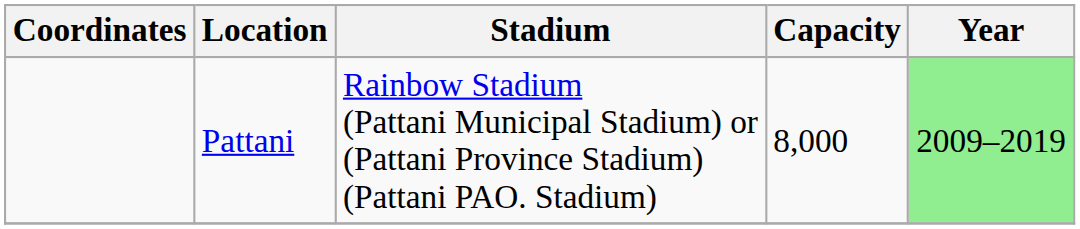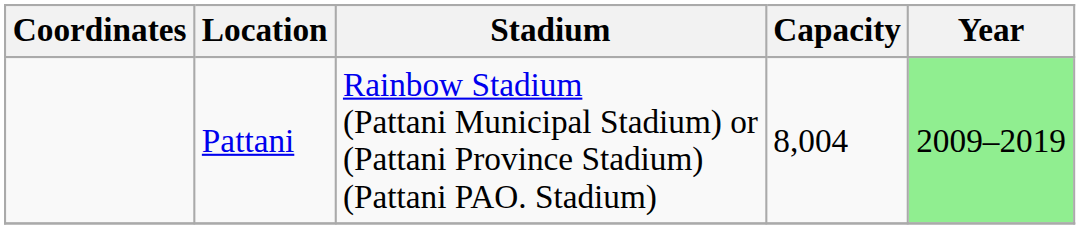Pattani | Capacity: 8,000 -> 8,004
